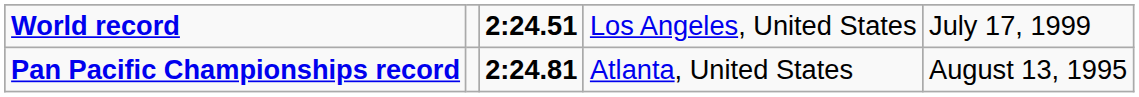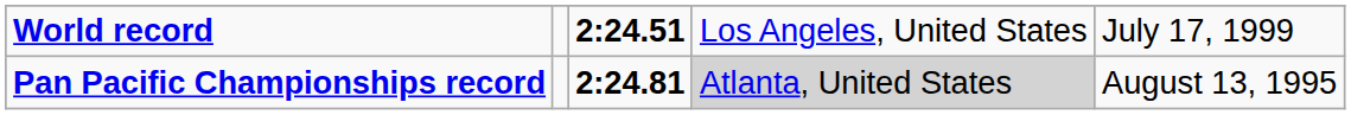Pan Pacific Championships record | column 4: no background -> lightgrey background
